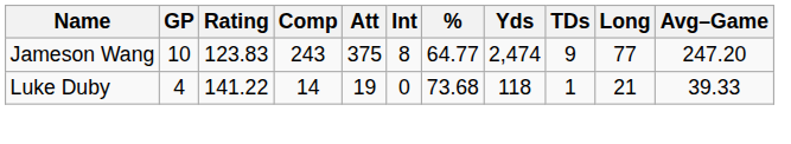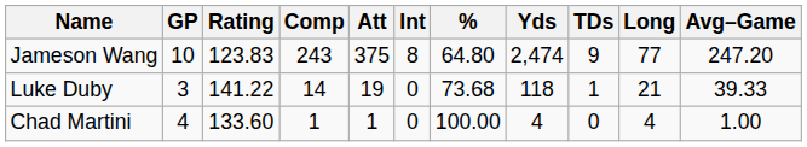Jameson Wang | %: 64.77 -> 64.80
Luke Duby | GP: 4 -> 3
+ row: Chad Martini | 4 | 133.60 | 1 | 1 | 0 | 100.00 | 4 | 0 | 4 | 1.00
